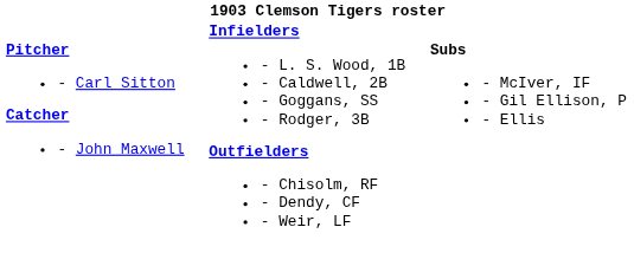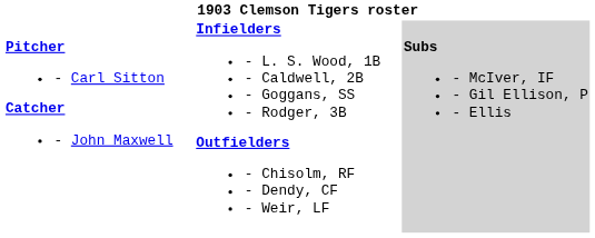Pitcher - Carl Sitton Catcher - John Maxwell | column 3: no background -> lightgrey background
